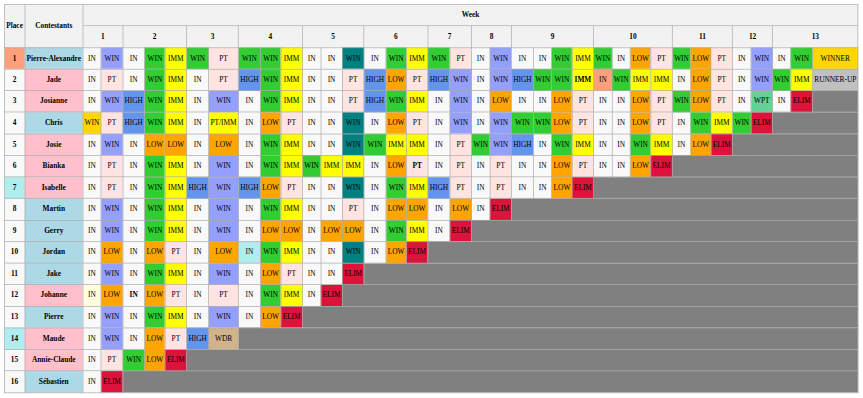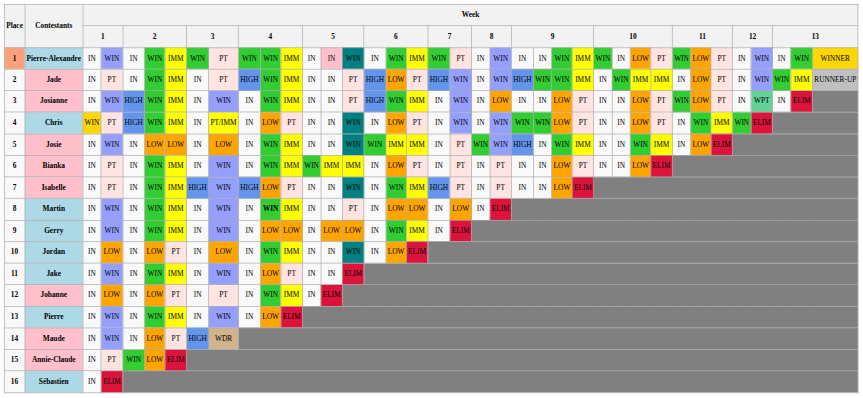Pierre-Alexandre | column 14: no background -> pink background
Jade | column 26: bold -> normal
Jade | column 27: lightsalmon background -> no background
Bianka | column 18: bold -> normal
Isabelle | Place: paleturquoise background -> no background
Martin | column 11: normal -> bold
Jordan | column 10: paleturquoise background -> no background
Johanne | column 3: lightyellow background -> no background
Johanne | column 5: bold -> normal
Maude | Place: paleturquoise background -> no background
